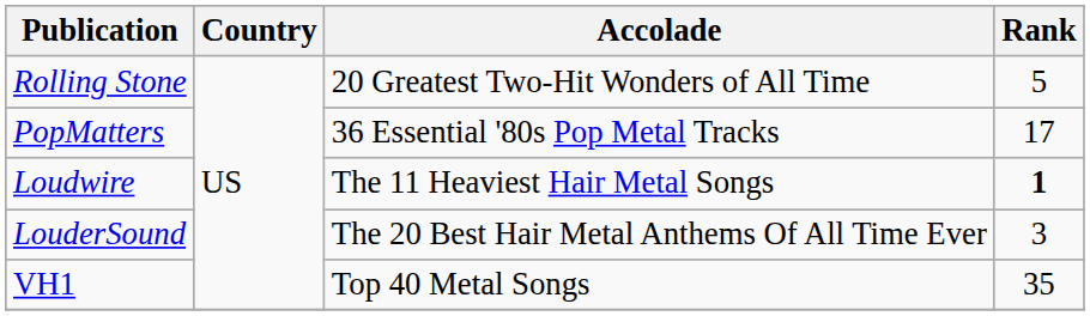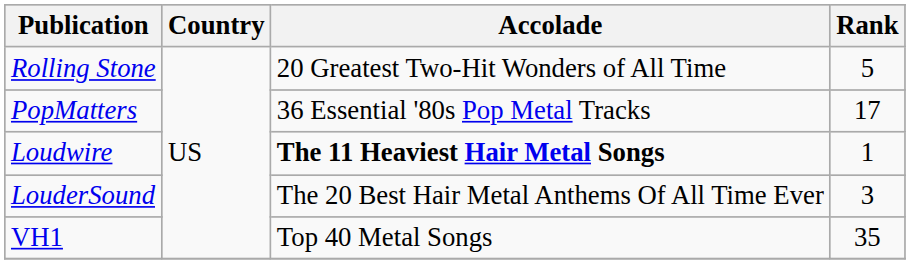Loudwire | Accolade: normal -> bold
Loudwire | Rank: bold -> normal
